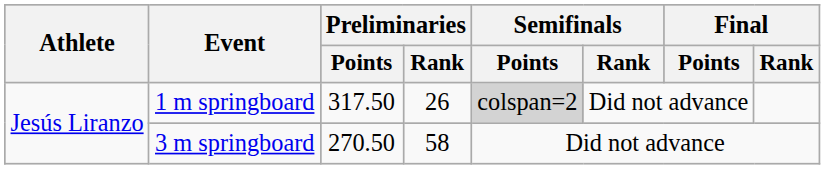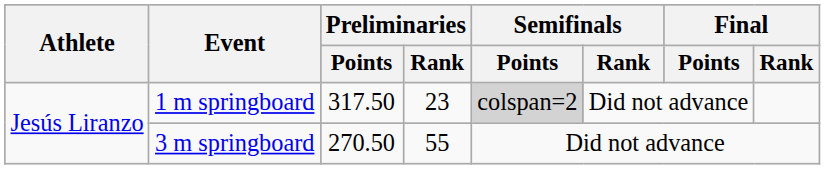1 m springboard | Preliminaries / Rank: 26 -> 23
3 m springboard | Preliminaries / Rank: 58 -> 55
